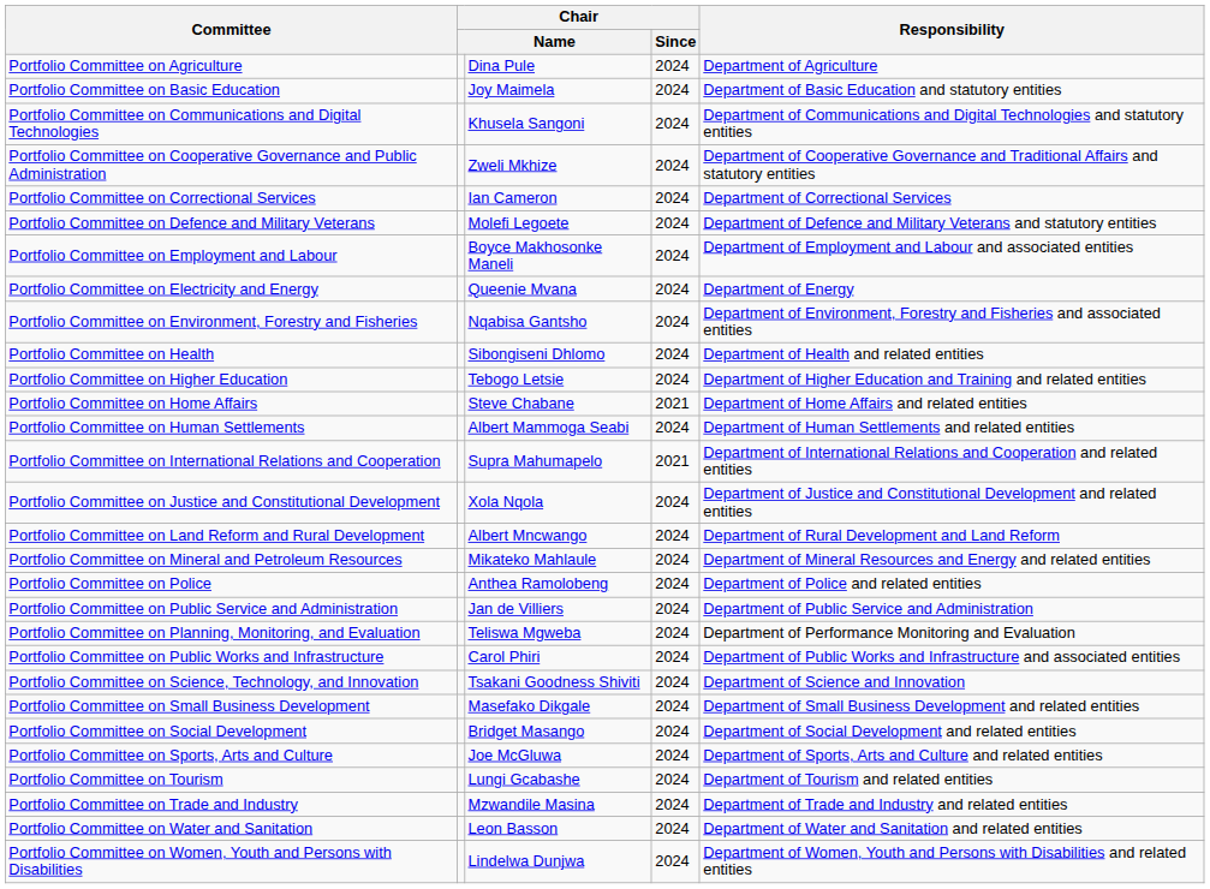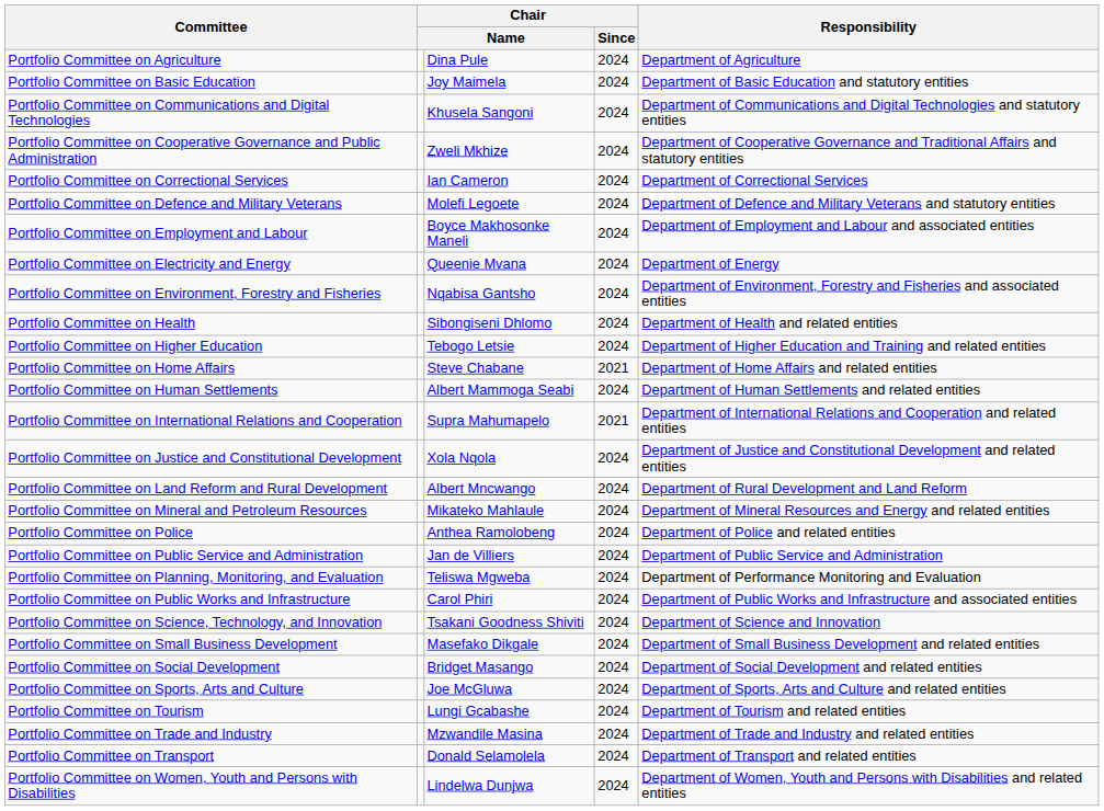+ row: Portfolio Committee on Transport | Donald Selamolela | 2024 | Department of Transport and related entities
- row: Portfolio Committee on Water and Sanitation | Leon Basson | 2024 | Department of Water and Sanitation and related entities
